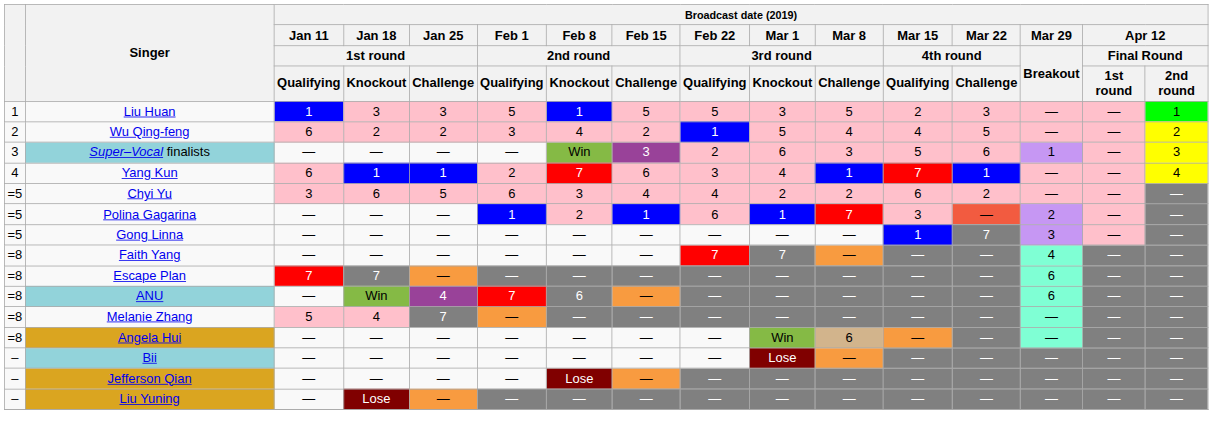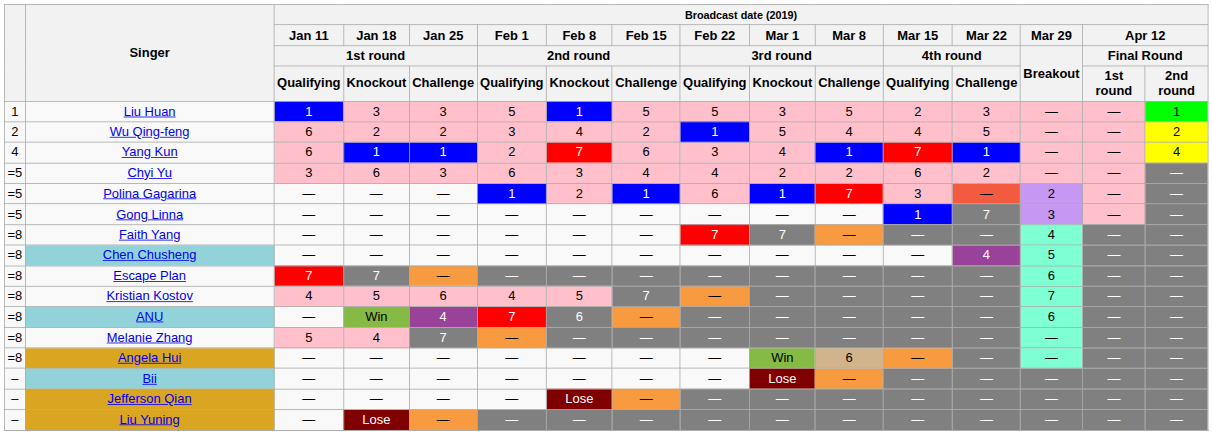- row: 3 | Super–Vocal finalists | — | — | — | — | Win | 3 | 2 | 6 | 3 | 5 | 6 | 1 | — | 3
Chyi Yu | Broadcast date (2019) / Jan 25 / 1st round / Challenge: 5 -> 3
+ row: =8 | Chen Chusheng | — | — | — | — | — | — | — | — | — | — | 4 | 5 | — | —
+ row: =8 | Kristian Kostov | 4 | 5 | 6 | 4 | 5 | 7 | — | — | — | — | — | 7 | — | —
